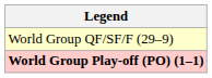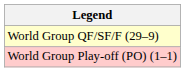row 3 | column 1: bold -> normal
